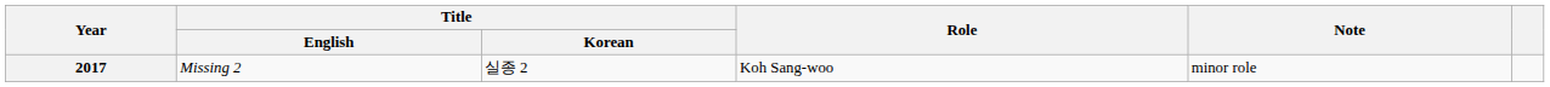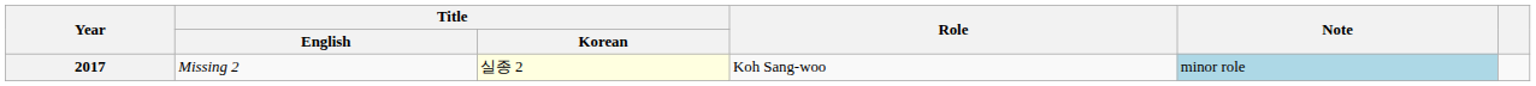2017 | Title / Korean: no background -> lightyellow background
2017 | Note: no background -> lightblue background
